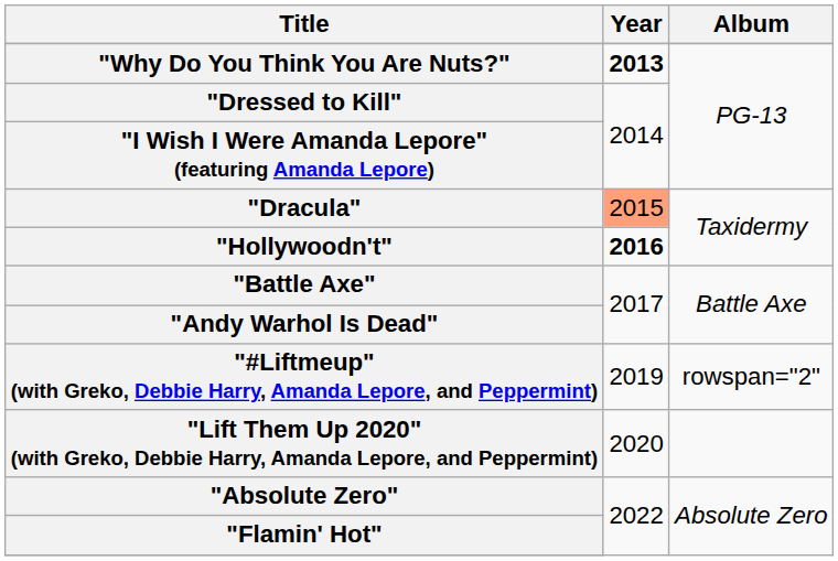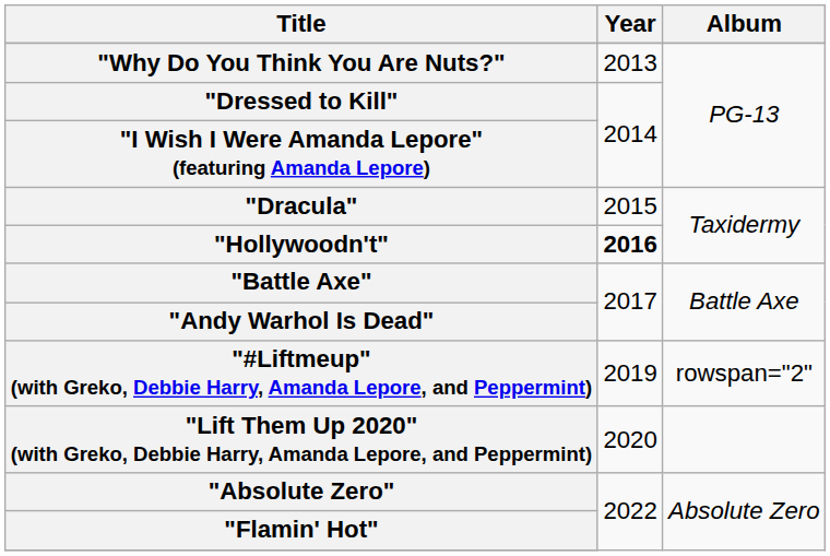"Why Do You Think You Are Nuts?" | Year: bold -> normal
"Dracula" | Year: lightsalmon background -> no background
